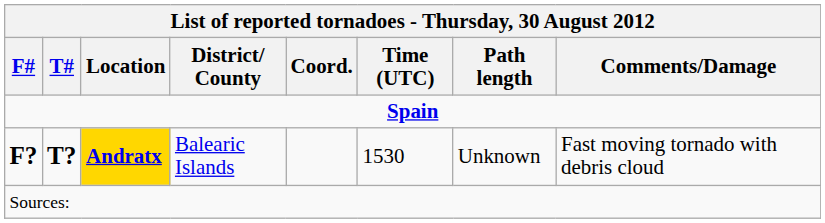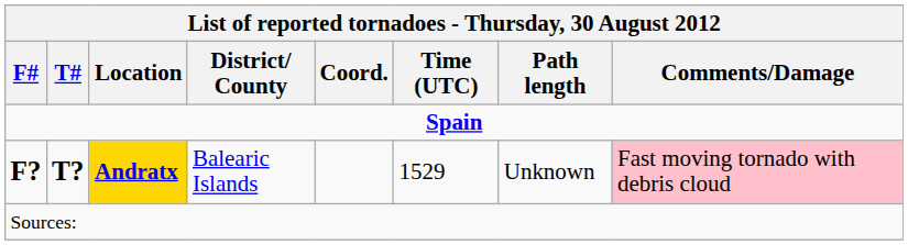F? | Time (UTC): 1530 -> 1529
F? | Comments/Damage: no background -> pink background
